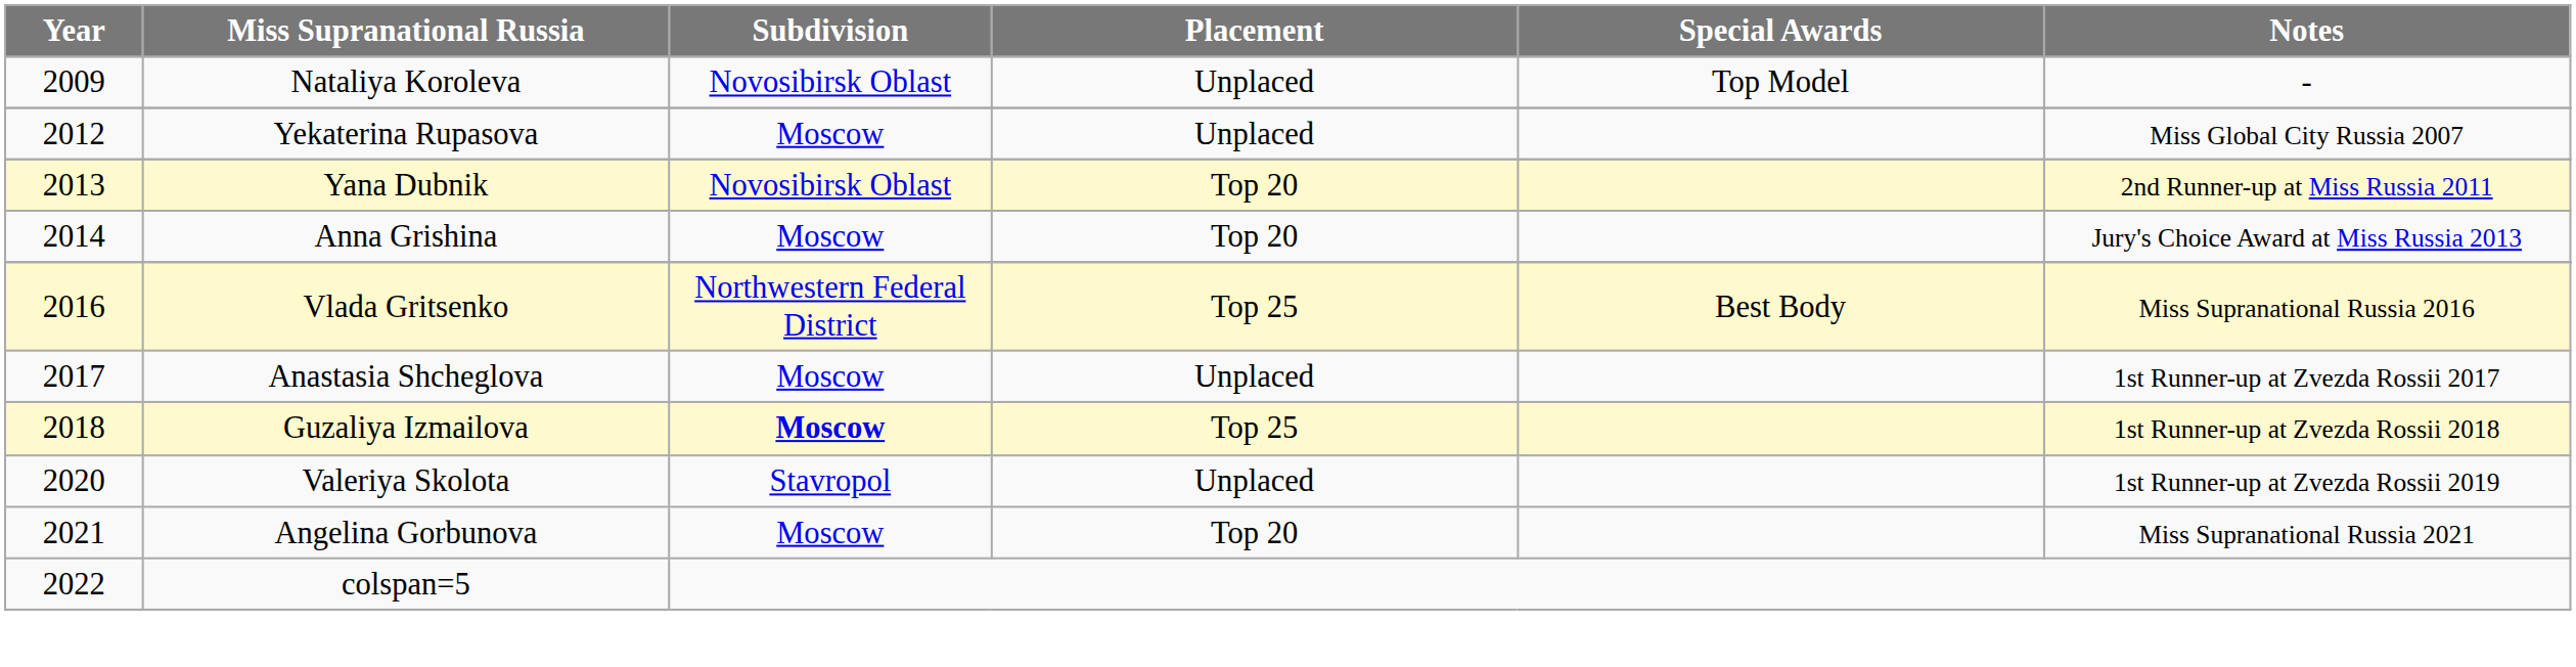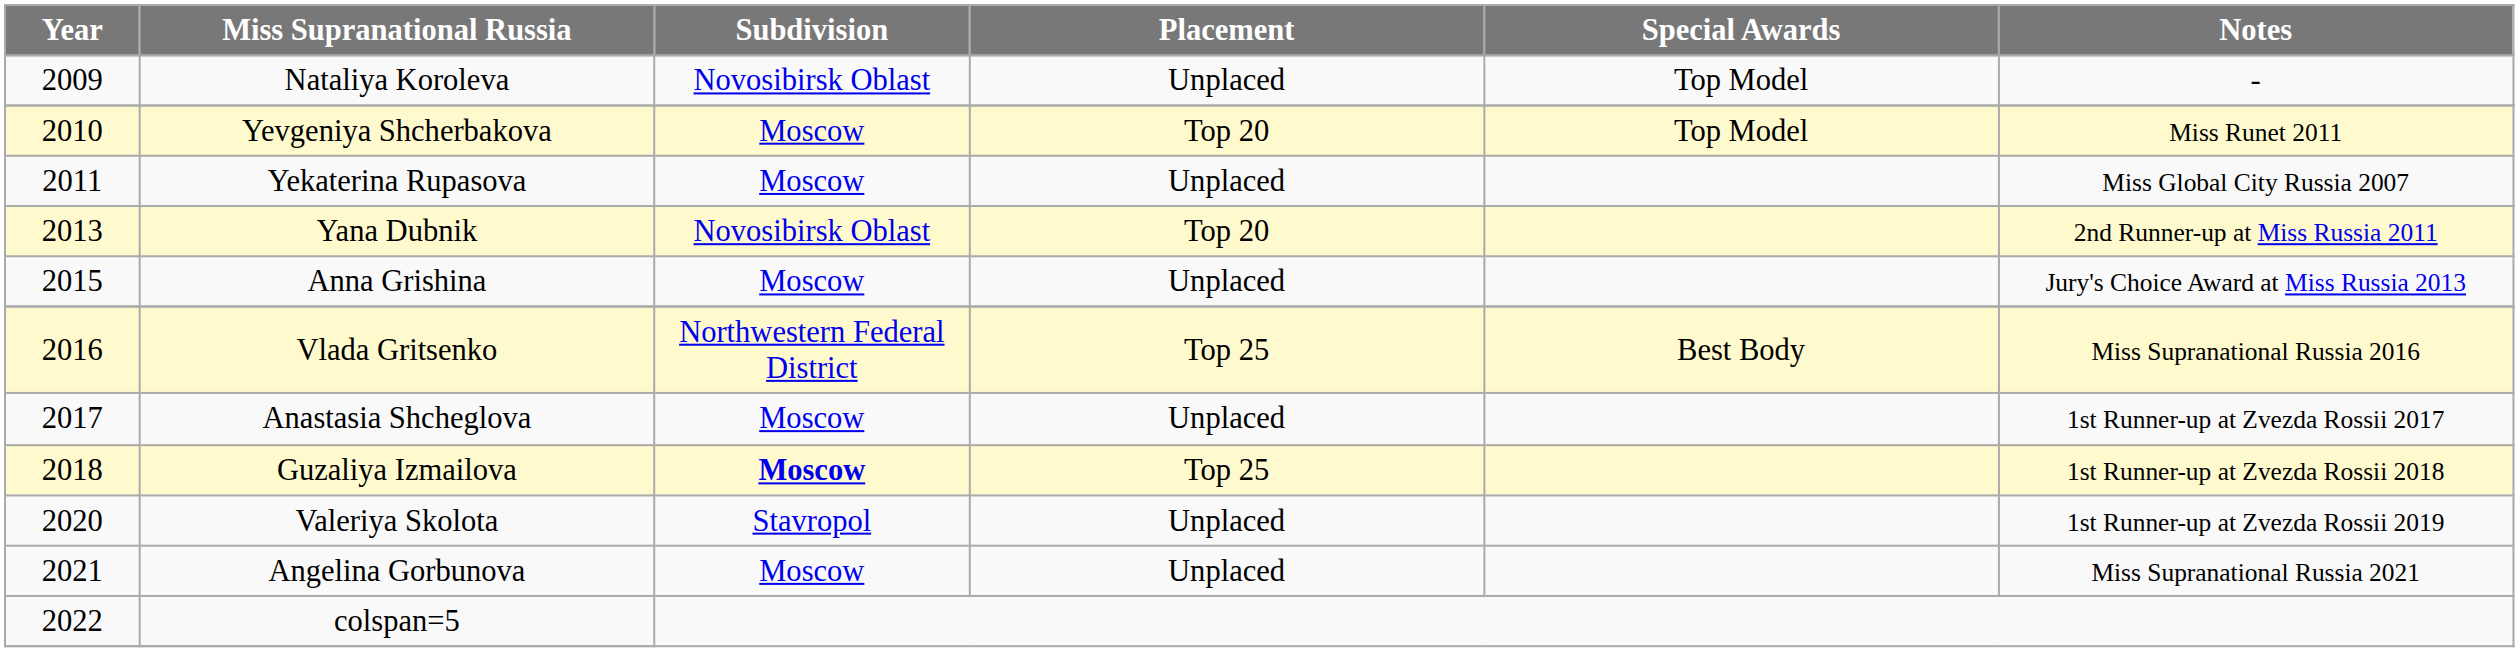+ row: 2010 | Yevgeniya Shcherbakova | Moscow | Top 20 | Top Model | Miss Runet 2011
Yekaterina Rupasova | Year: 2012 -> 2011
Anna Grishina | Year: 2014 -> 2015
Anna Grishina | Placement: Top 20 -> Unplaced
Angelina Gorbunova | Placement: Top 20 -> Unplaced
